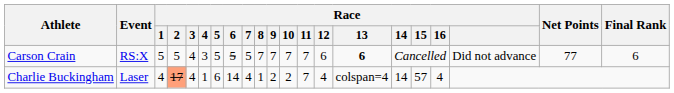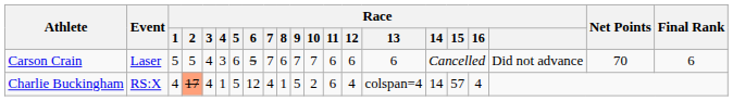Carson Crain | Event: RS:X -> Laser
Carson Crain | Race / 5: 5 -> 6
Carson Crain | Race / 7: 5 -> 7
Carson Crain | Race / 8: 7 -> 6
Carson Crain | Race / 11: 7 -> 6
Carson Crain | Race / 13: bold -> normal
Carson Crain | Net Points: 77 -> 70
Charlie Buckingham | Event: Laser -> RS:X
Charlie Buckingham | Race / 5: 6 -> 5
Charlie Buckingham | Race / 6: 14 -> 12
Charlie Buckingham | Race / 9: 2 -> 5
Charlie Buckingham | Race / 11: 7 -> 6
